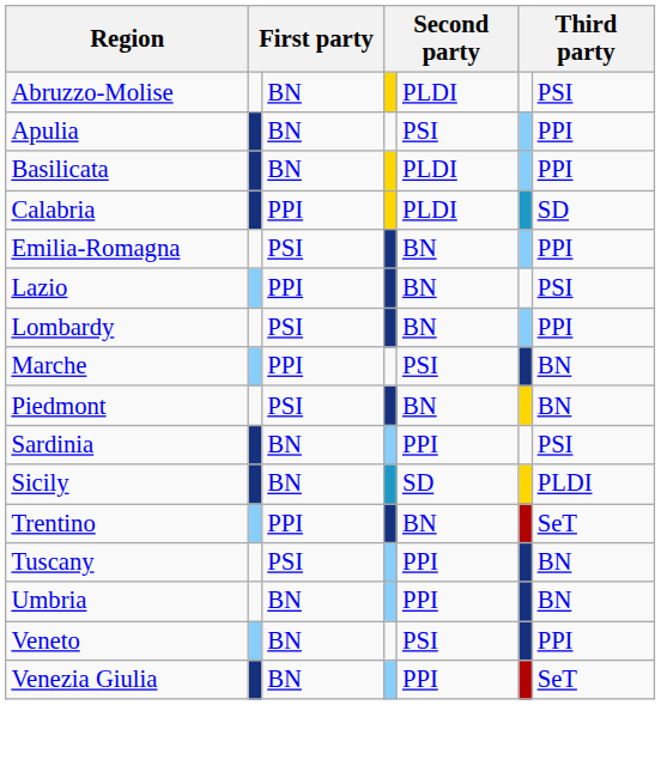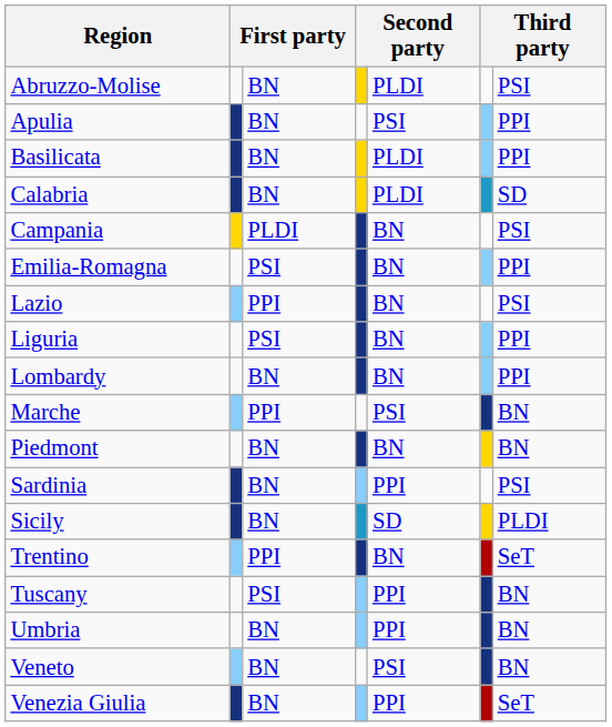Calabria | column 3: PPI -> BN
+ row: Campania | PLDI | BN | PSI
+ row: Liguria | PSI | BN | PPI
Lombardy | column 3: PSI -> BN
Piedmont | column 3: PSI -> BN
Veneto | column 7: PPI -> BN
